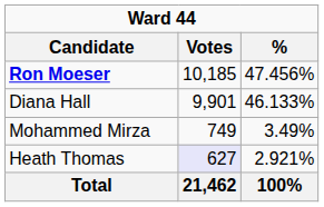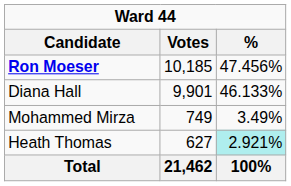Heath Thomas | Votes: lavender background -> no background
Heath Thomas | %: no background -> paleturquoise background
